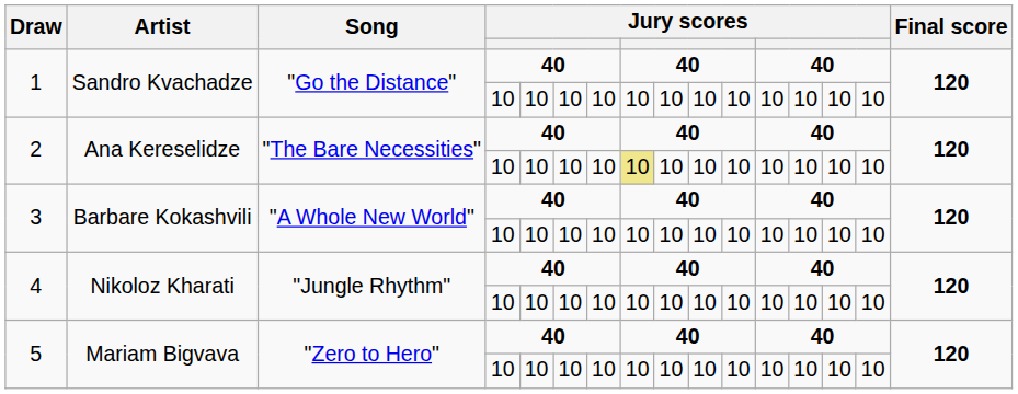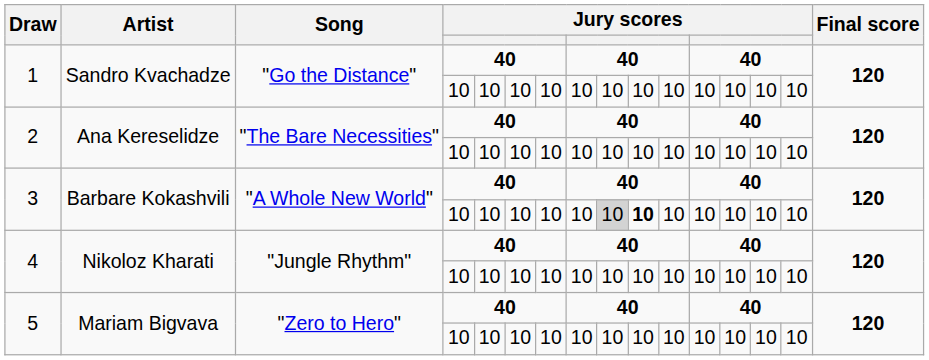2 / 10 | column 8: khaki background -> no background
3 / 10 | column 9: no background -> lightgrey background
3 / 10 | column 10: normal -> bold
